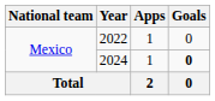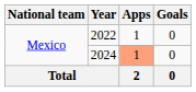2024 | Apps: no background -> lightsalmon background
2024 | Goals: bold -> normal
